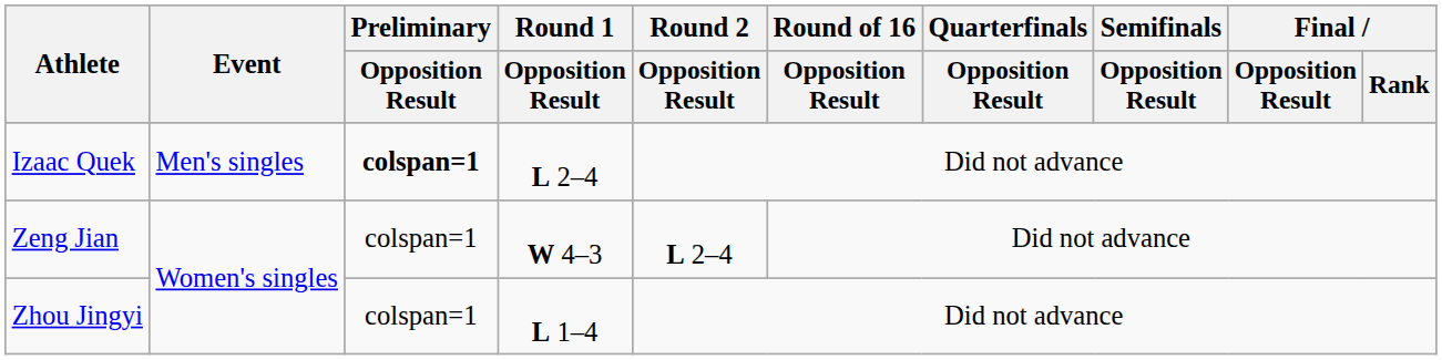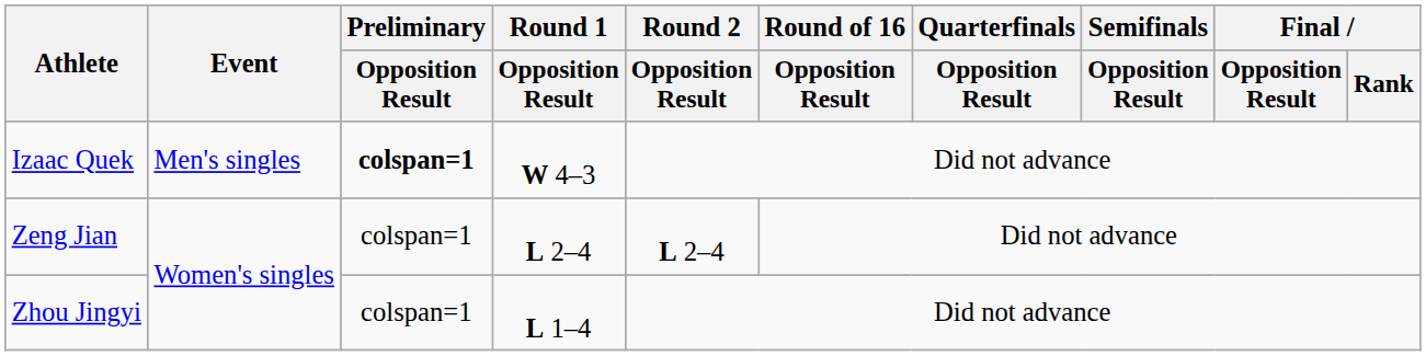Izaac Quek | Round 1 / Opposition Result: L 2–4 -> W 4–3
Zeng Jian | Round 1 / Opposition Result: W 4–3 -> L 2–4
